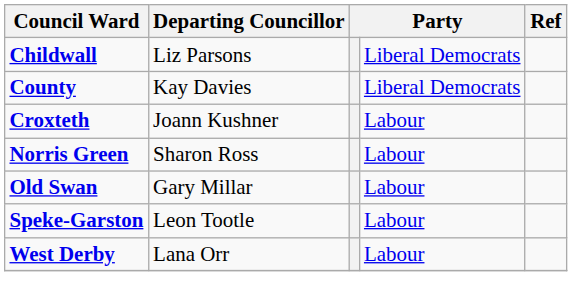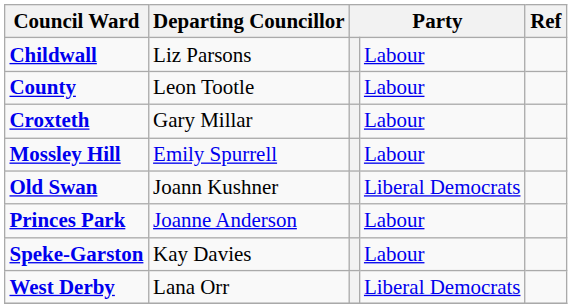Childwall | column 4: Liberal Democrats -> Labour
County | Departing Councillor: Kay Davies -> Leon Tootle
County | column 4: Liberal Democrats -> Labour
Croxteth | Departing Councillor: Joann Kushner -> Gary Millar
+ row: Mossley Hill | Emily Spurrell | Labour
- row: Norris Green | Sharon Ross | Labour
Old Swan | Departing Councillor: Gary Millar -> Joann Kushner
Old Swan | column 4: Labour -> Liberal Democrats
+ row: Princes Park | Joanne Anderson | Labour
Speke-Garston | Departing Councillor: Leon Tootle -> Kay Davies
West Derby | column 4: Labour -> Liberal Democrats
